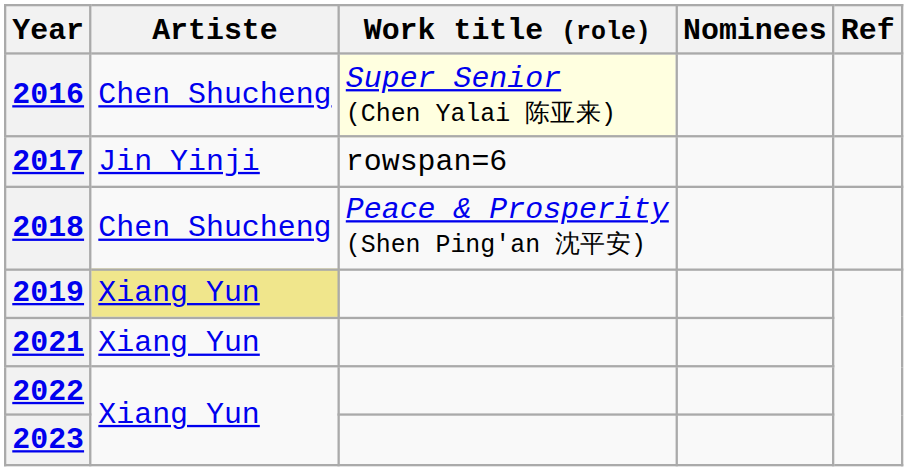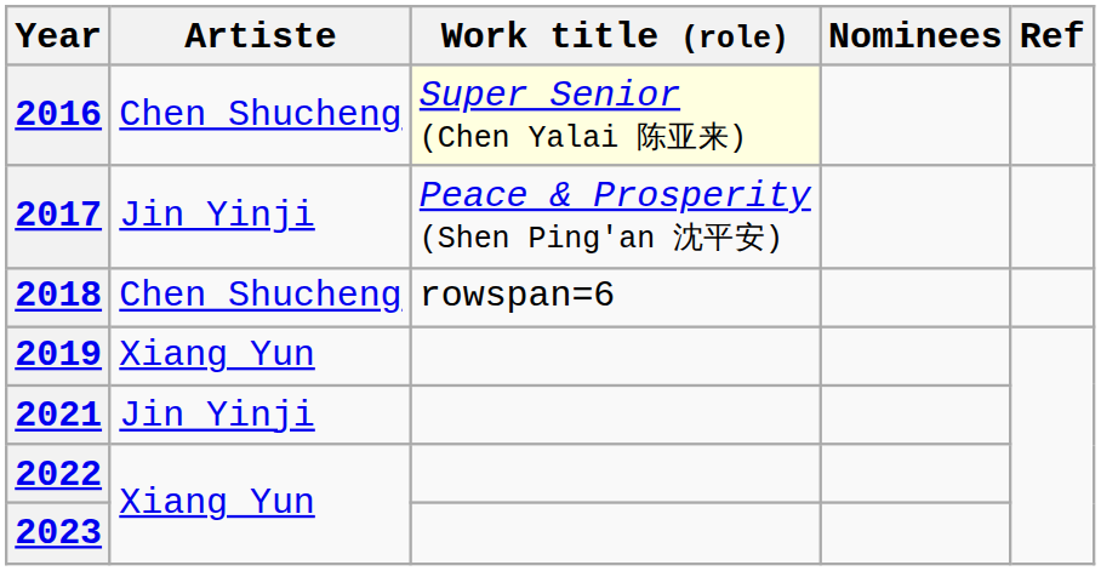2017 | Work title (role): rowspan=6 -> Peace & Prosperity (Shen Ping'an 沈平安)
2018 | Work title (role): Peace & Prosperity (Shen Ping'an 沈平安) -> rowspan=6
2019 | Artiste: khaki background -> no background
2021 | Artiste: Xiang Yun -> Jin Yinji
